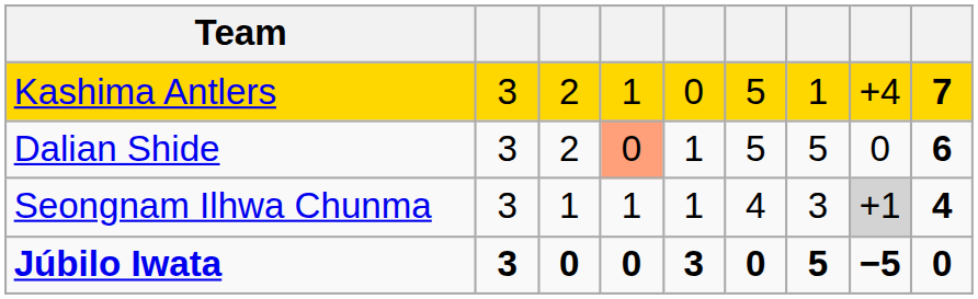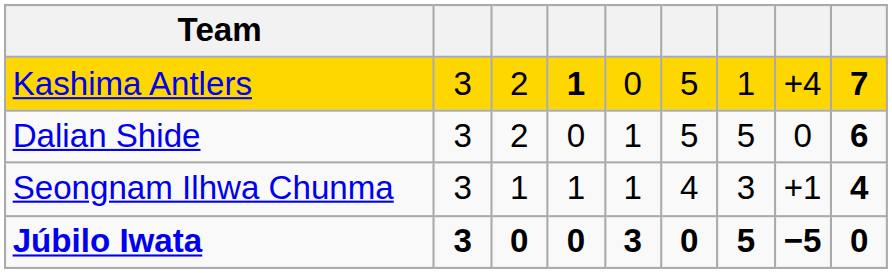Kashima Antlers | column 4: normal -> bold
Dalian Shide | column 4: lightsalmon background -> no background
Seongnam Ilhwa Chunma | column 8: lightgrey background -> no background
